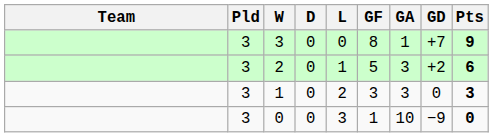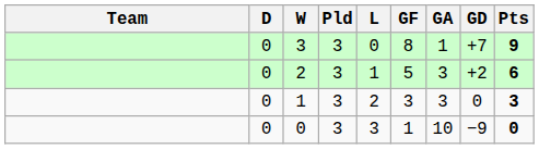columns swapped: Pld <-> D
